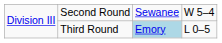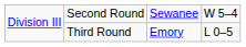Division III / Third Round | column 3: lightblue background -> no background
